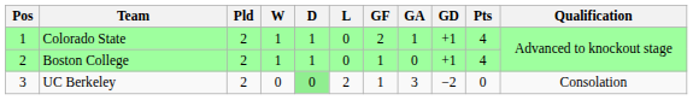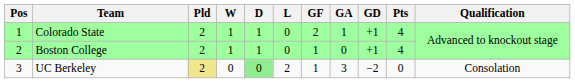UC Berkeley | Pld: no background -> khaki background
